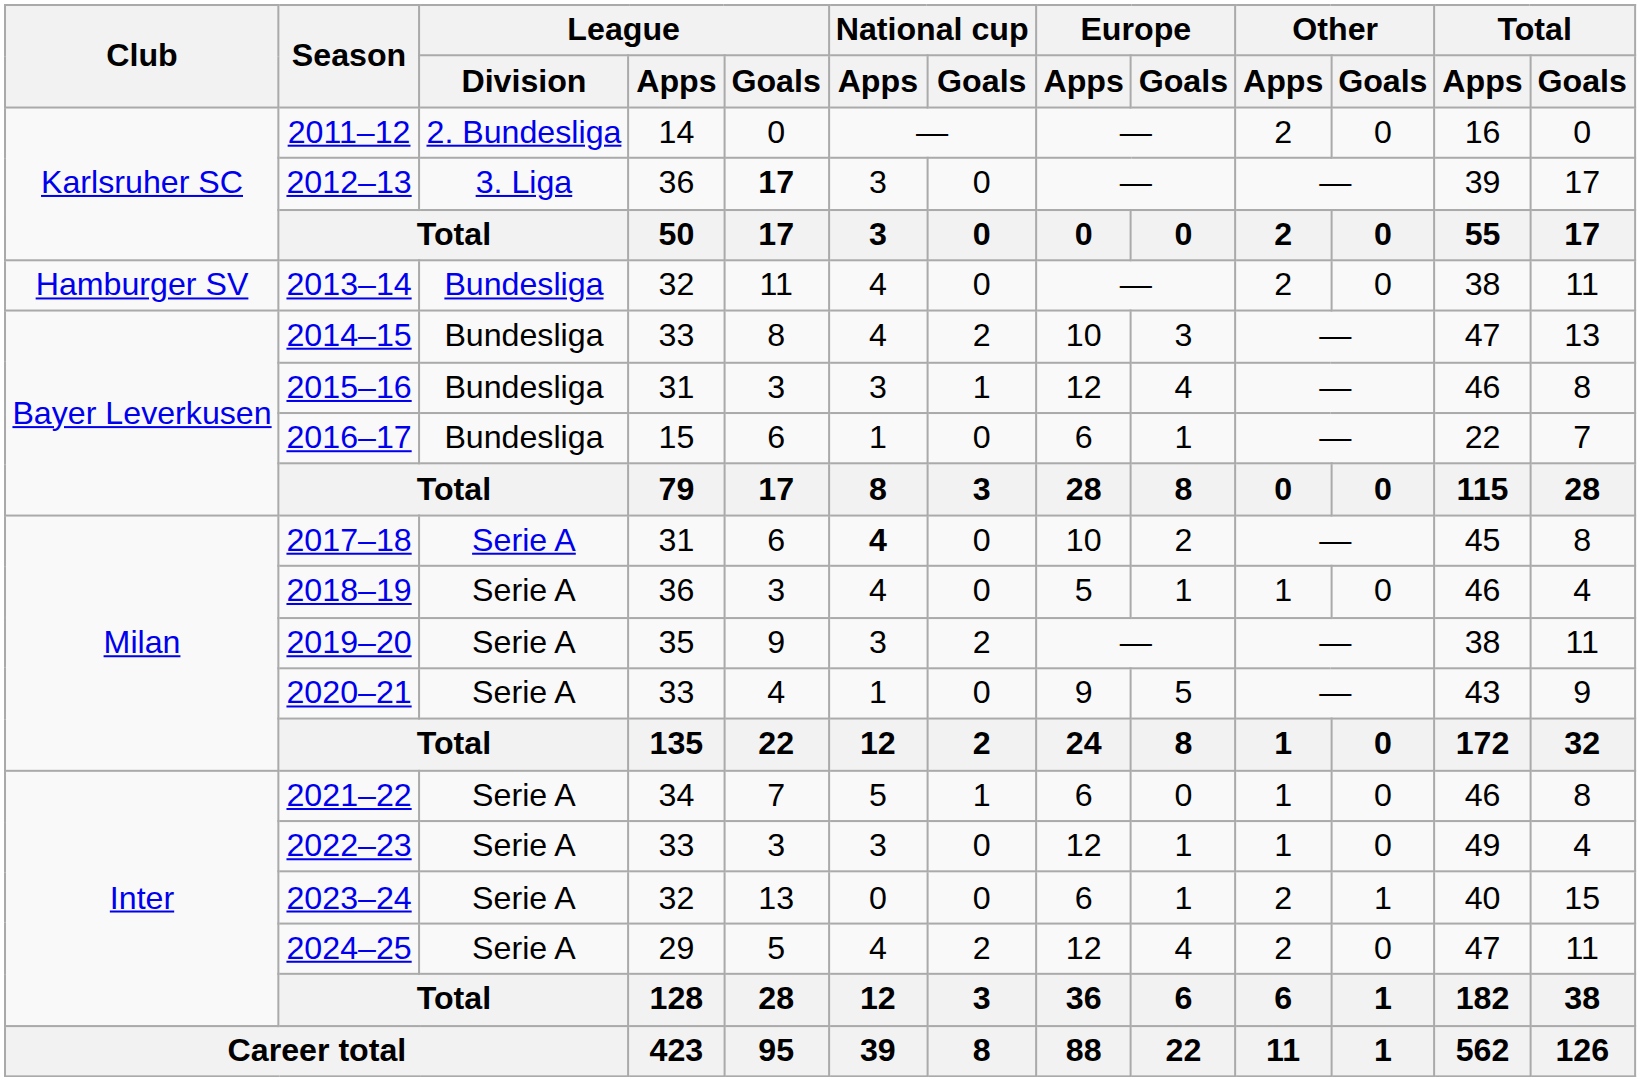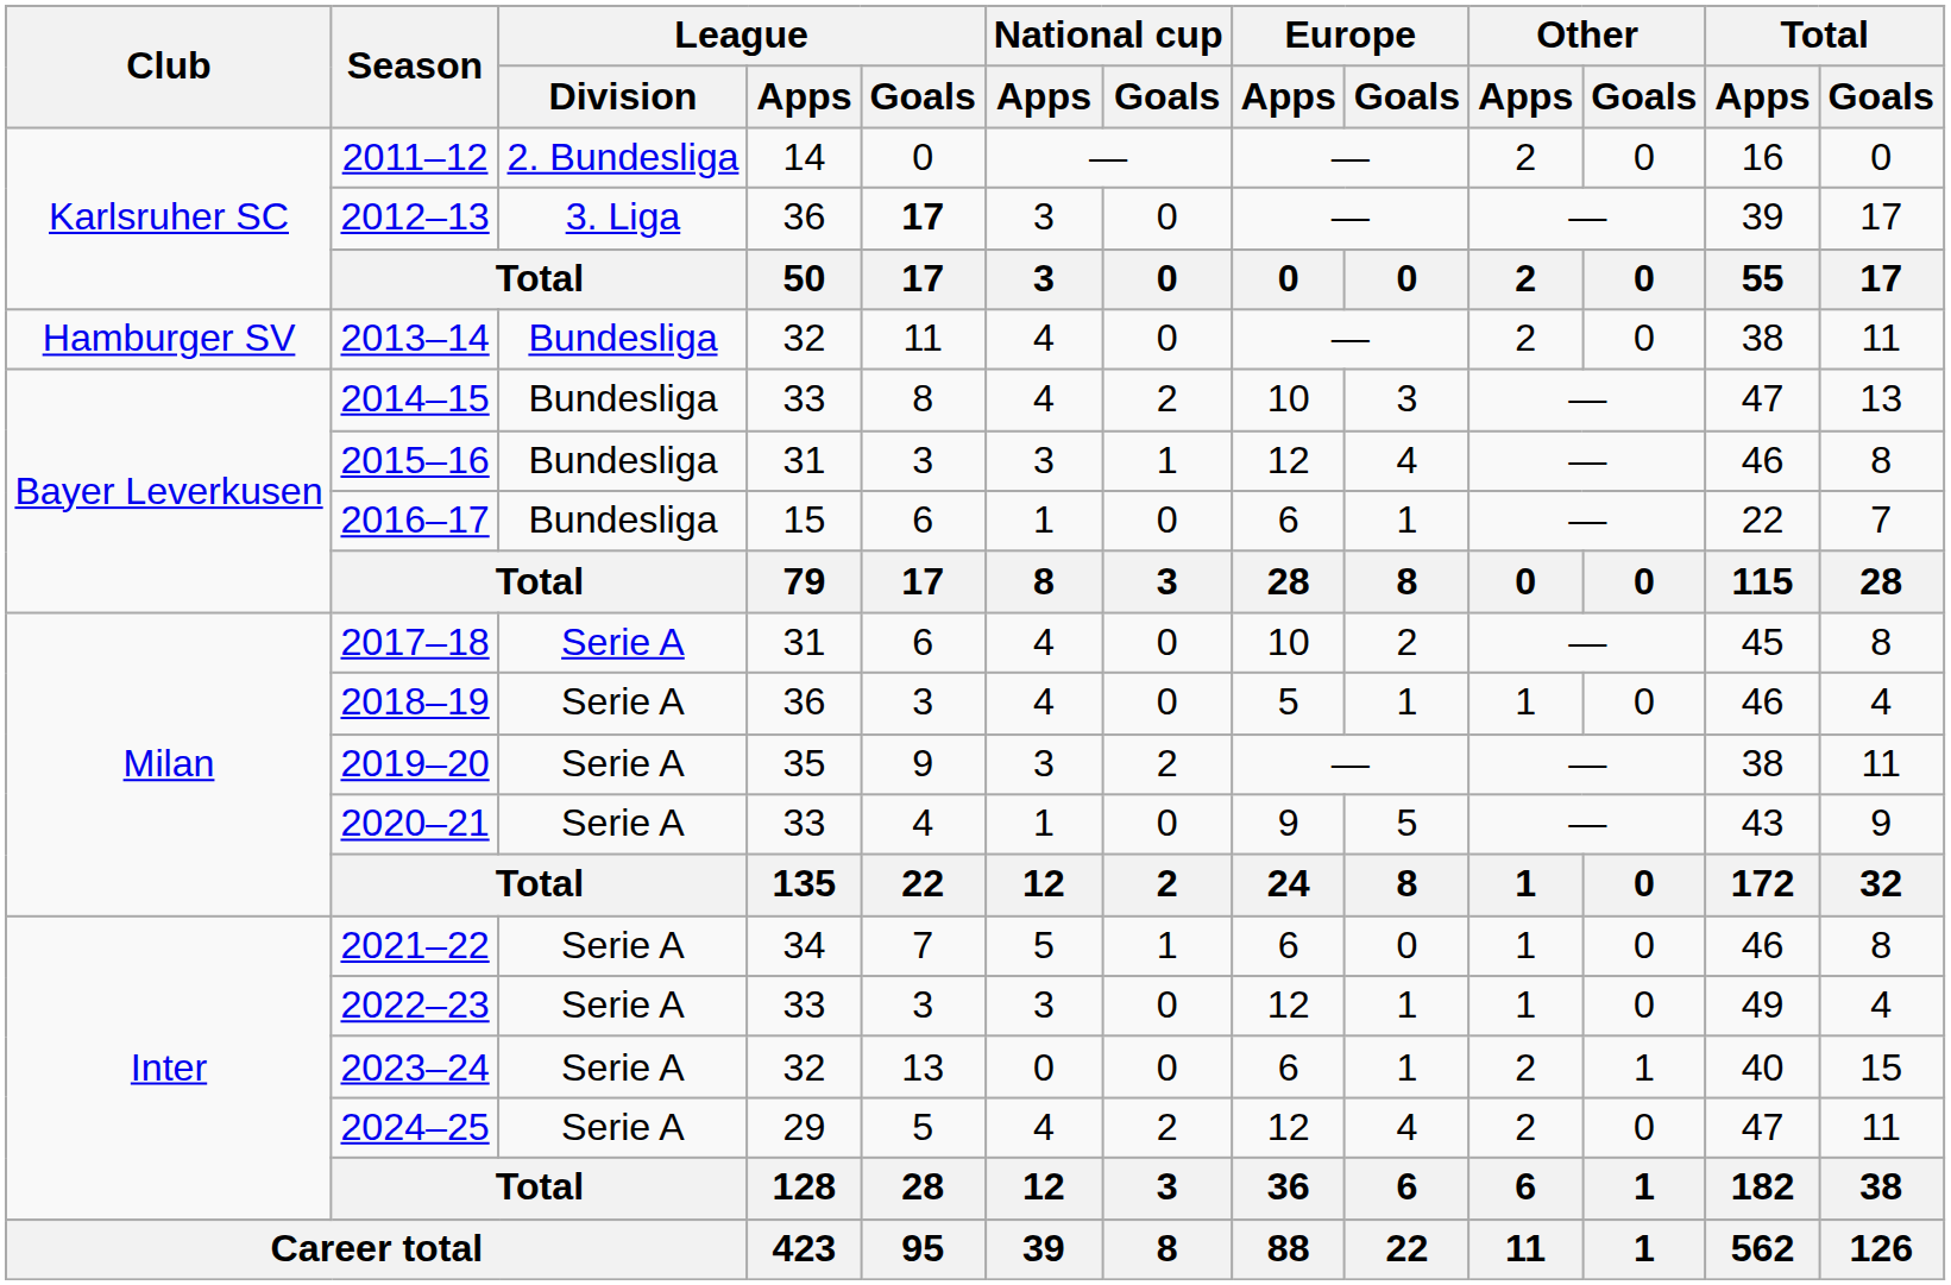2017–18 | National cup / Apps: bold -> normal
